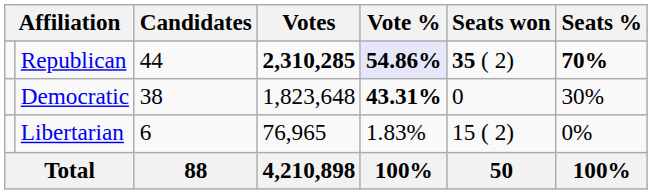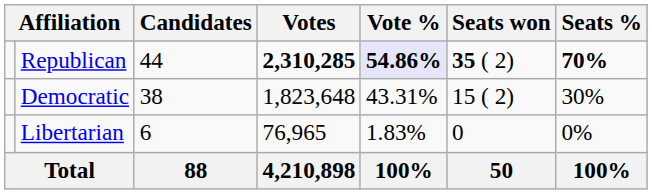Democratic | Vote %: bold -> normal
Democratic | Seats won: 0 -> 15 ( 2)
Libertarian | Seats won: 15 ( 2) -> 0
